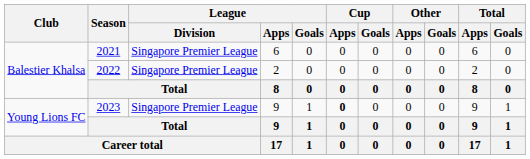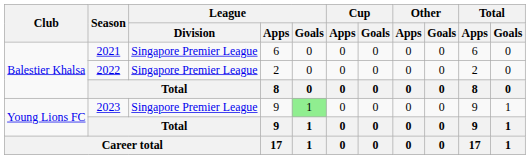2023 | League / Goals: no background -> lightgreen background
2023 | Cup / Apps: bold -> normal
